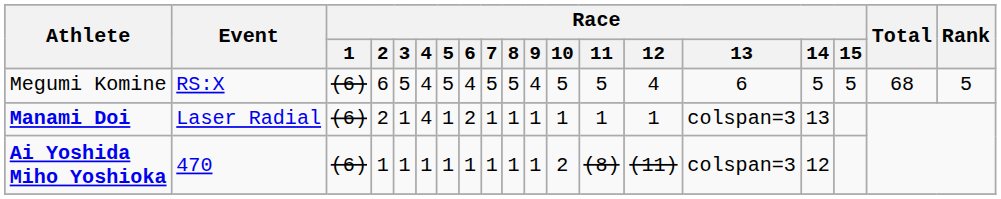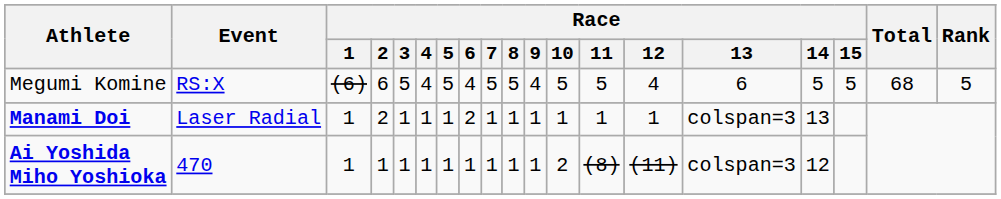Manami Doi | Race / 1: (6) -> 1
Manami Doi | Race / 4: 4 -> 1
Ai Yoshida Miho Yoshioka | Race / 1: (6) -> 1
